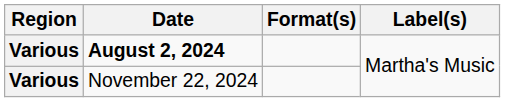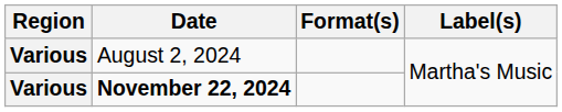August 2, 2024 | Date: bold -> normal
November 22, 2024 | Date: normal -> bold
